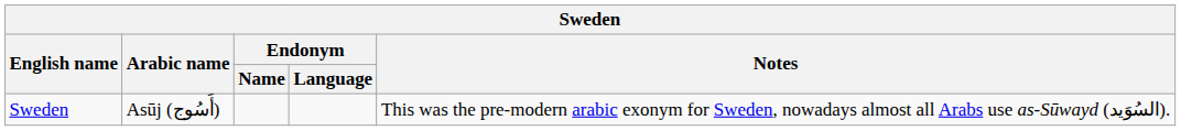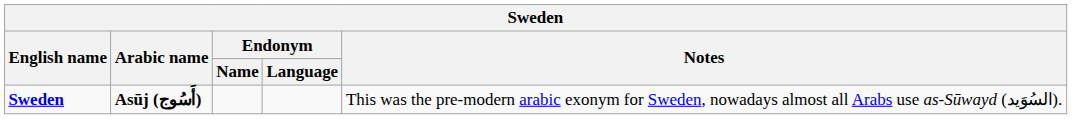row 4 | English name: normal -> bold
row 4 | Arabic name: normal -> bold
